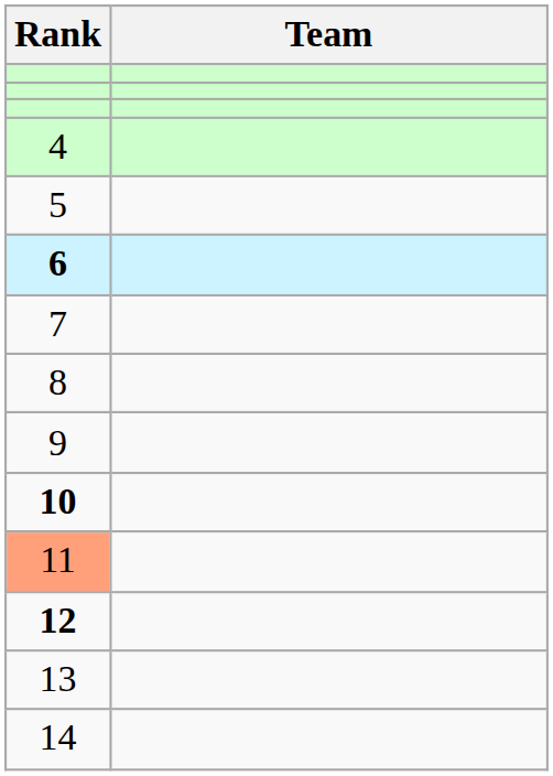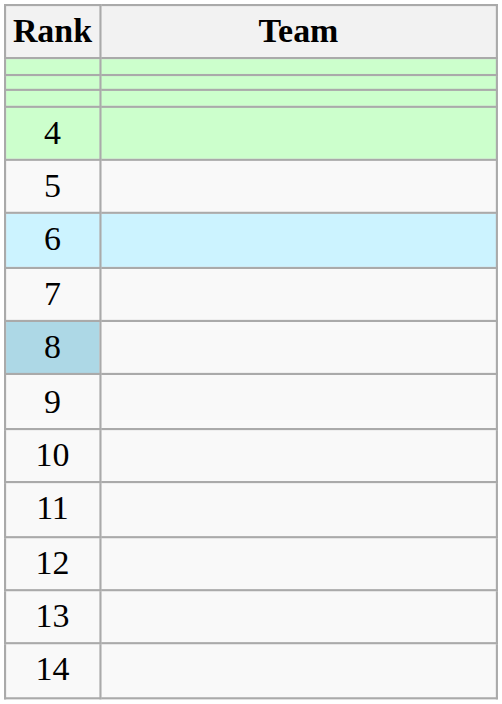row 7 | Rank: bold -> normal
row 9 | Rank: no background -> lightblue background
row 11 | Rank: bold -> normal
row 12 | Rank: lightsalmon background -> no background
row 13 | Rank: bold -> normal
